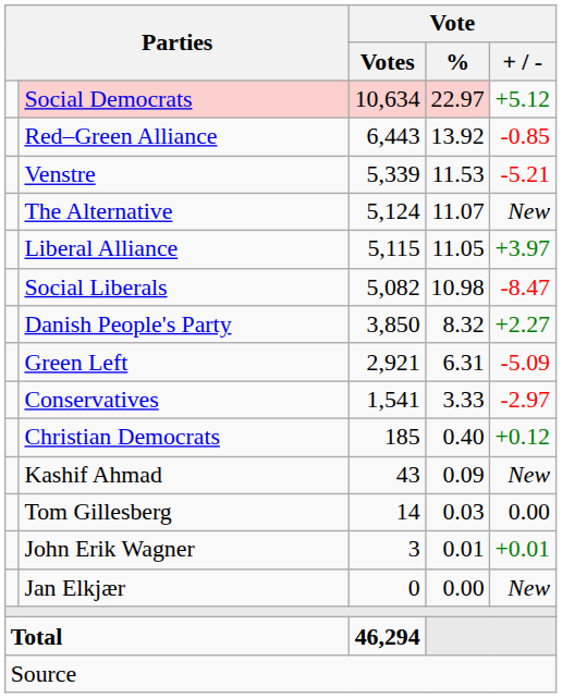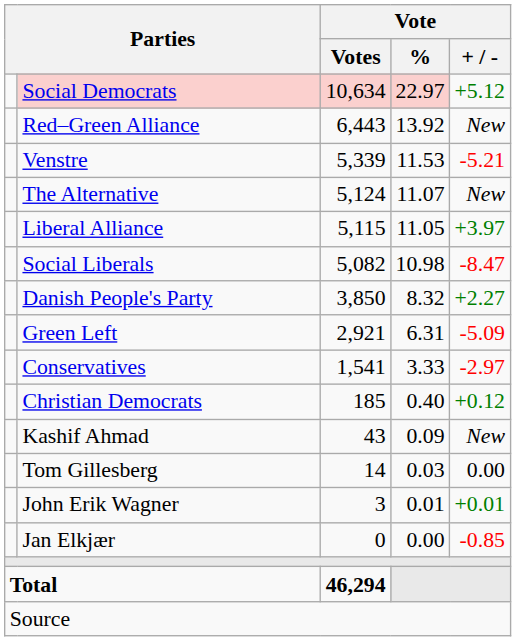Red–Green Alliance | Vote / + / -: -0.85 -> New
Jan Elkjær | Vote / + / -: New -> -0.85
